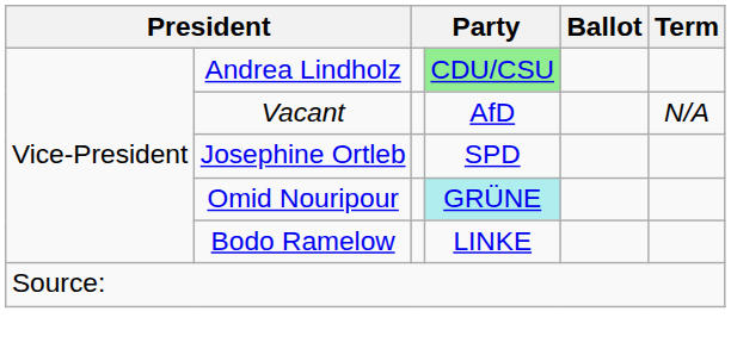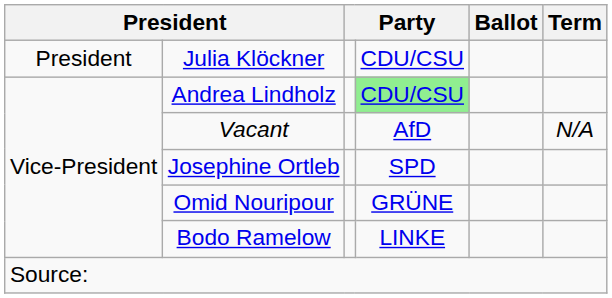+ row: President | Julia Klöckner | CDU/CSU
Omid Nouripour | column 4: paleturquoise background -> no background
